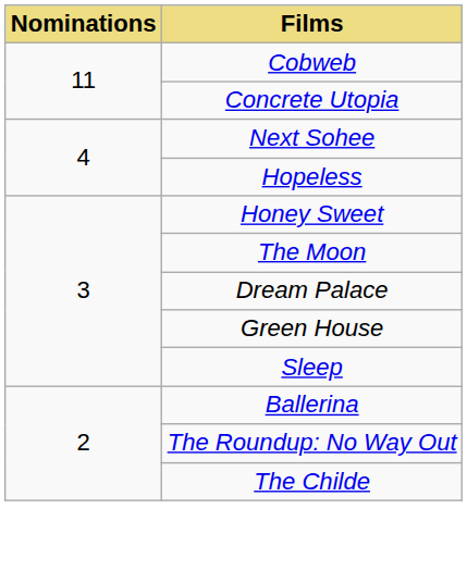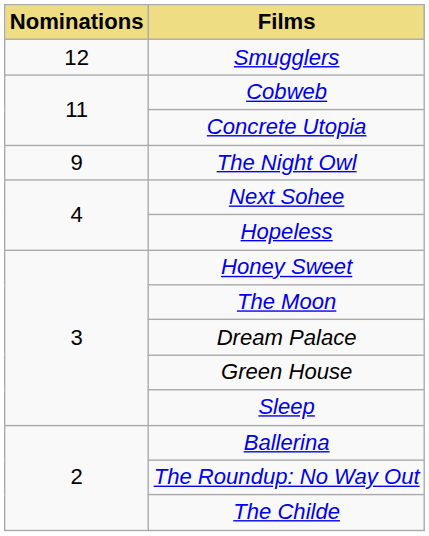+ row: 12 | Smugglers
+ row: 9 | The Night Owl
